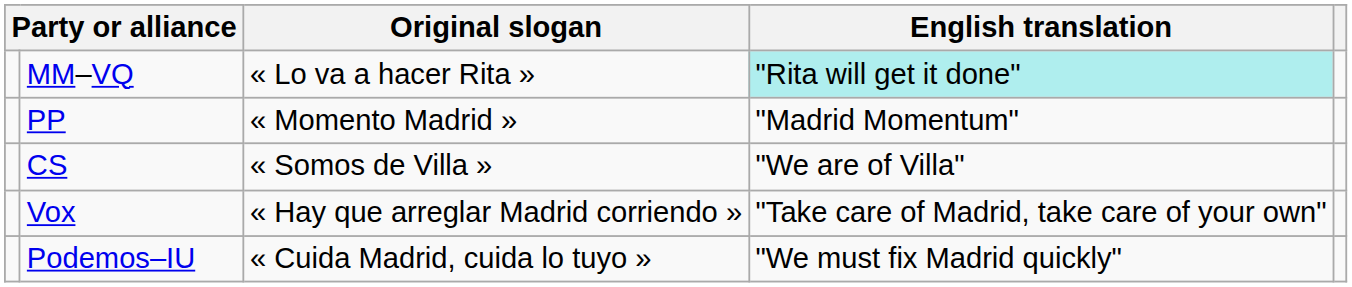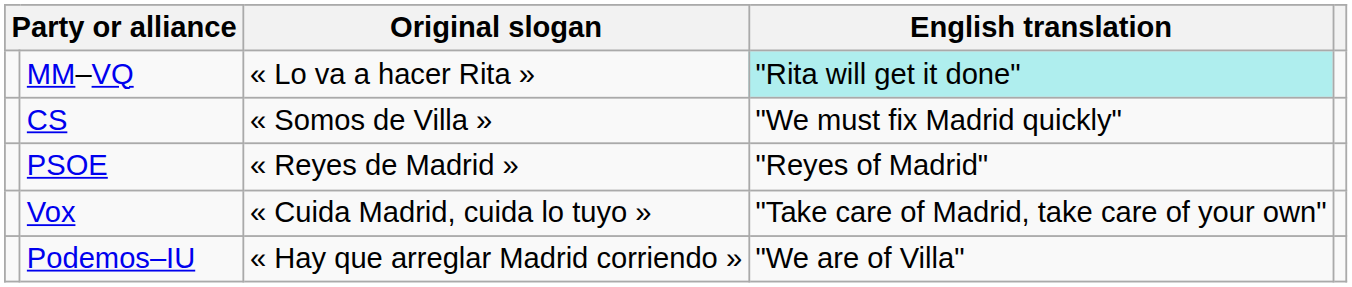- row: PP | « Momento Madrid » | "Madrid Momentum"
CS | English translation: "We are of Villa" -> "We must fix Madrid quickly"
+ row: PSOE | « Reyes de Madrid » | "Reyes of Madrid"
Vox | Original slogan: « Hay que arreglar Madrid corriendo » -> « Cuida Madrid, cuida lo tuyo »
Podemos–IU | Original slogan: « Cuida Madrid, cuida lo tuyo » -> « Hay que arreglar Madrid corriendo »
Podemos–IU | English translation: "We must fix Madrid quickly" -> "We are of Villa"
